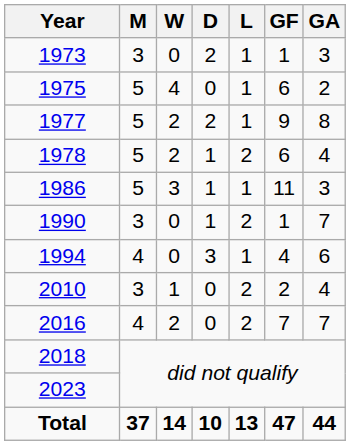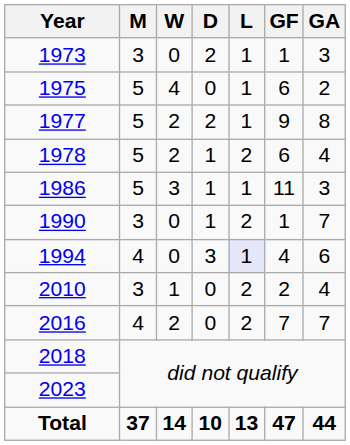1994 | L: no background -> lavender background
